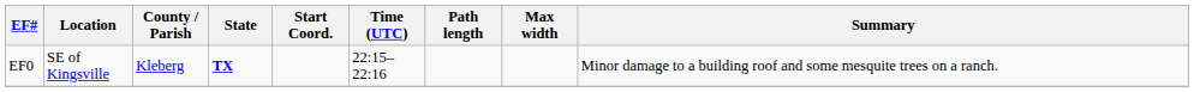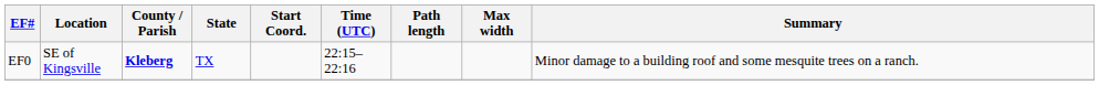EF0 | County / Parish: normal -> bold
EF0 | State: bold -> normal
